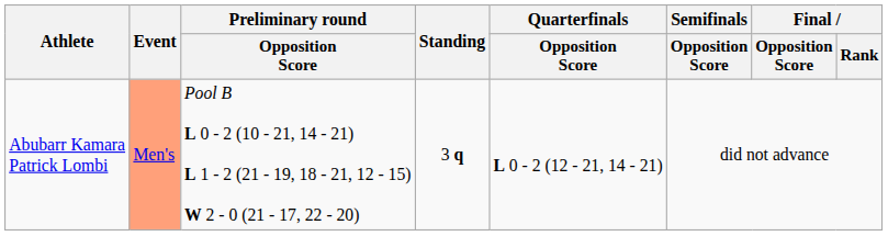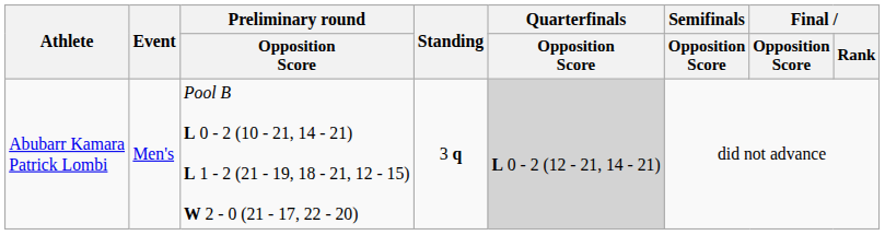Abubarr Kamara Patrick Lombi | Event: lightsalmon background -> no background
Abubarr Kamara Patrick Lombi | Quarterfinals / Opposition Score: no background -> lightgrey background
